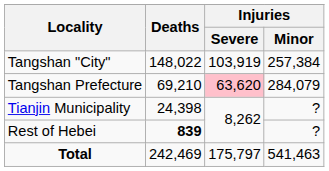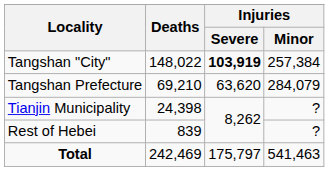Tangshan "City" | Injuries / Severe: normal -> bold
Tangshan Prefecture | Injuries / Severe: pink background -> no background
Rest of Hebei | Deaths: bold -> normal
